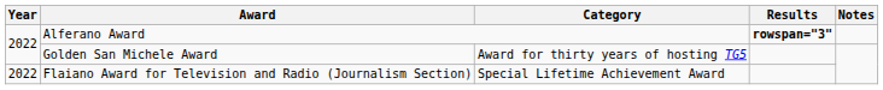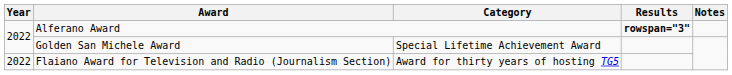Golden San Michele Award | Category: Award for thirty years of hosting TG5 -> Special Lifetime Achievement Award
Flaiano Award for Television and Radio (Journalism Section) | Category: Special Lifetime Achievement Award -> Award for thirty years of hosting TG5
